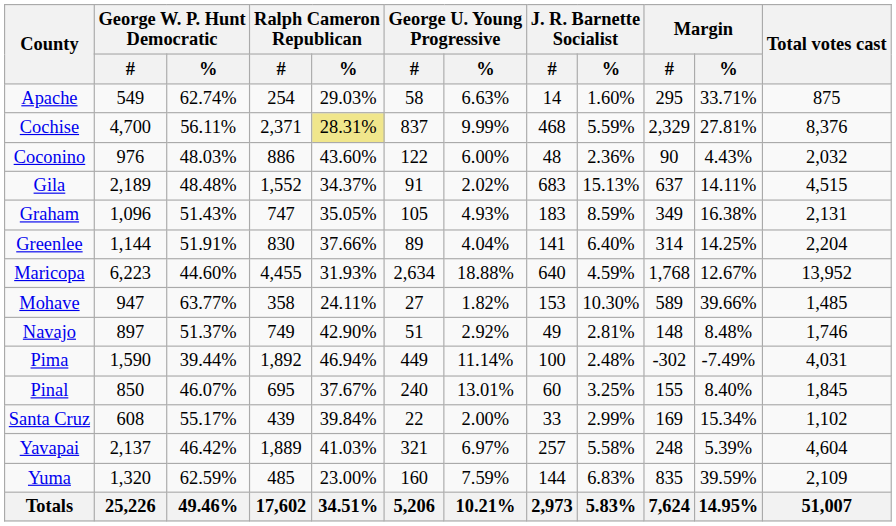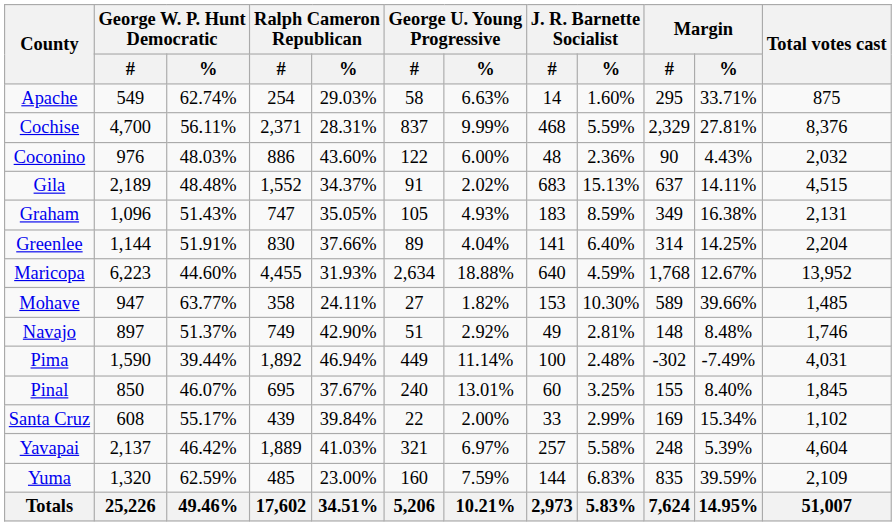Cochise | Ralph Cameron Republican / %: khaki background -> no background
